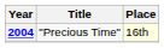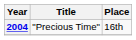2004 | Place: lightyellow background -> no background
